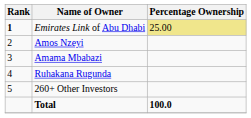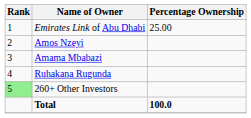Emirates Link of Abu Dhabi | Rank: bold -> normal
Emirates Link of Abu Dhabi | Percentage Ownership: khaki background -> no background
260+ Other Investors | Rank: no background -> lightgreen background
